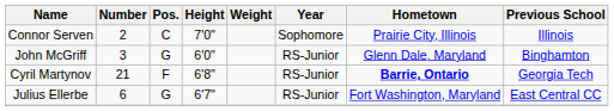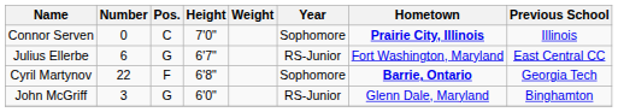Connor Serven | Number: 2 -> 0
Connor Serven | Hometown: normal -> bold
rows swapped: John McGriff <-> Julius Ellerbe
Cyril Martynov | Number: 21 -> 22
Cyril Martynov | Year: RS-Junior -> Sophomore
